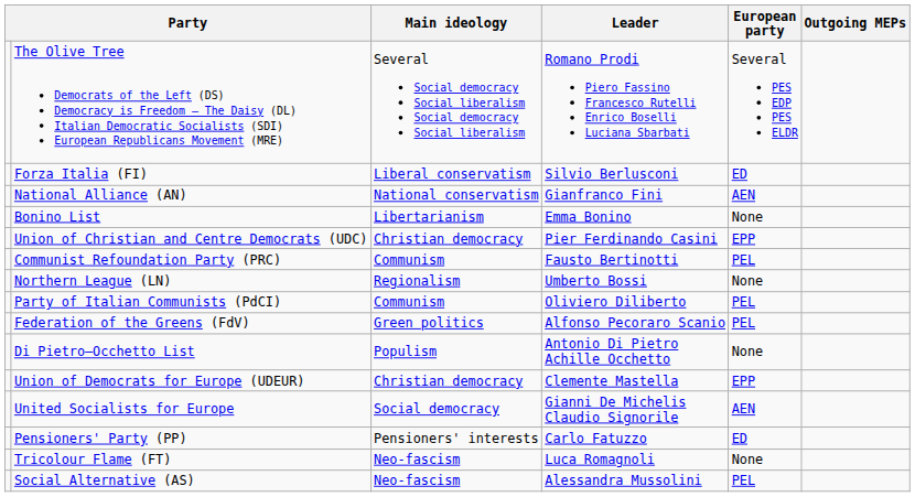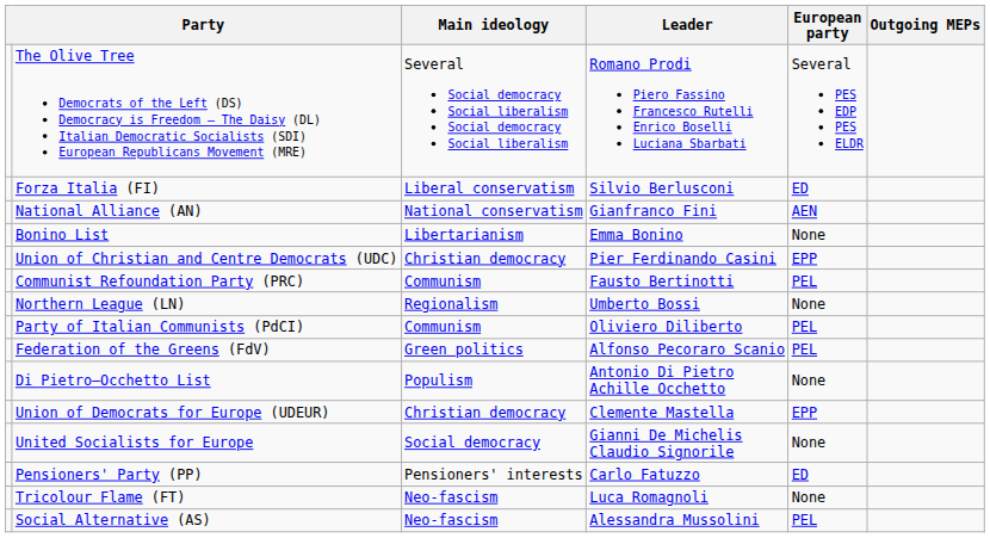United Socialists for Europe | European party: AEN -> None
